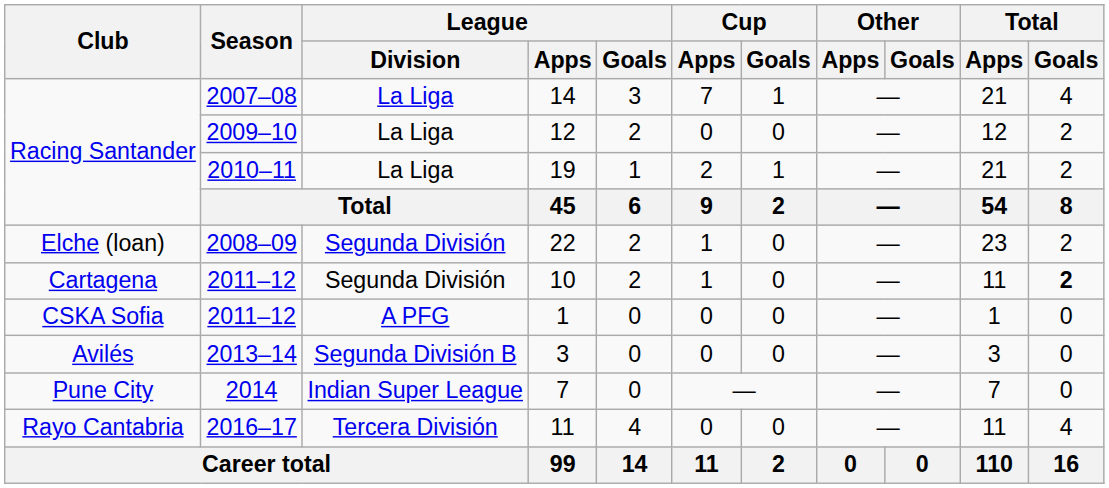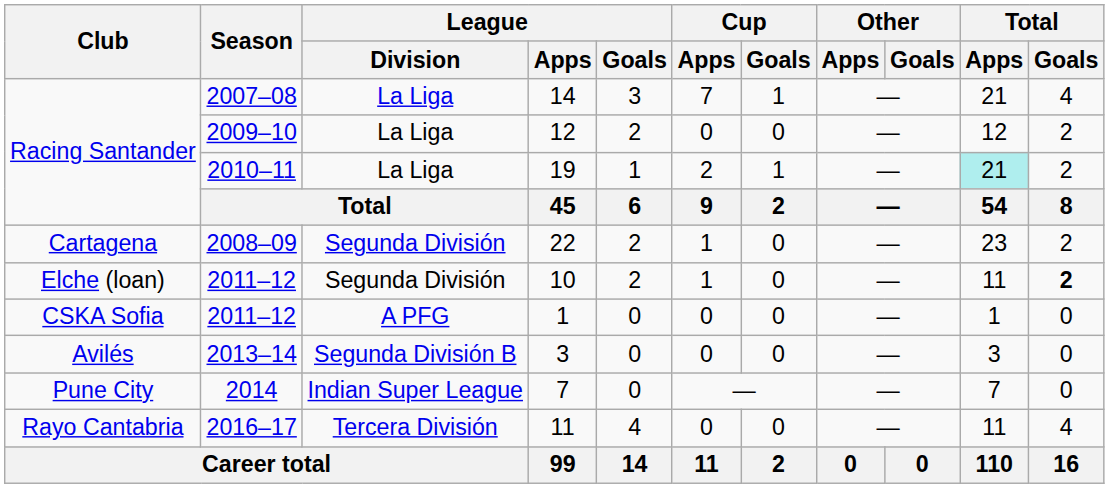19 | Total / Apps: no background -> paleturquoise background
22 | Club: Elche (loan) -> Cartagena
10 | Club: Cartagena -> Elche (loan)
